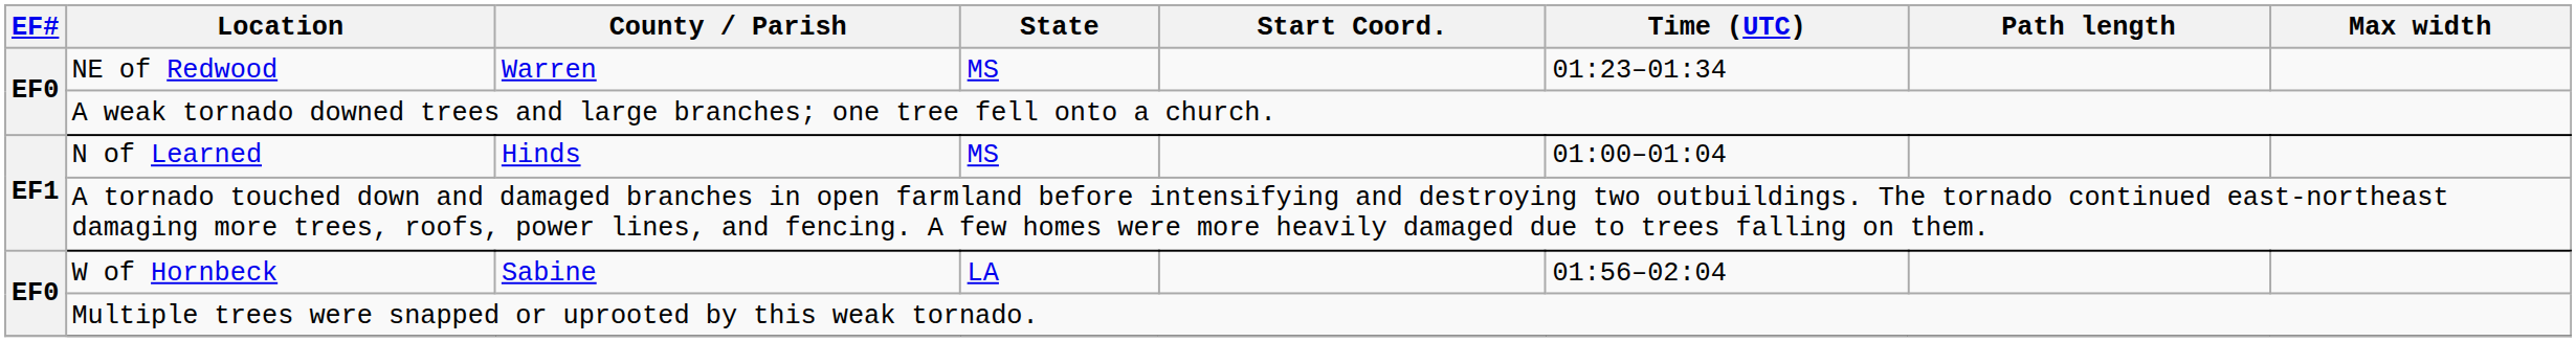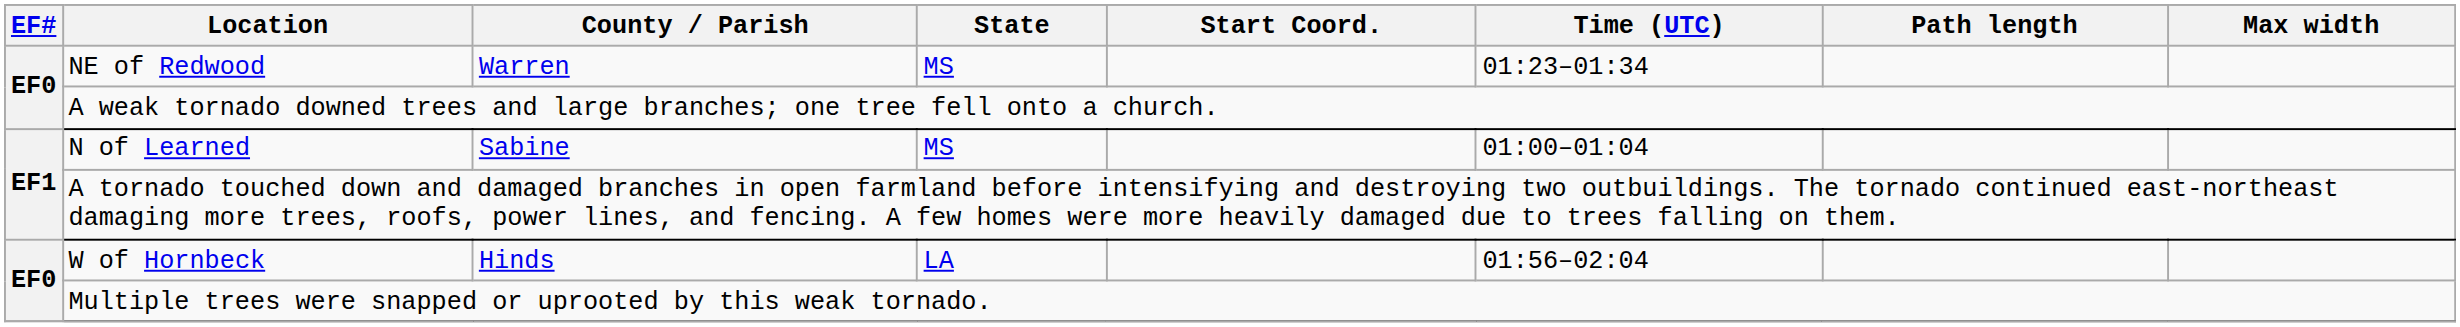N of Learned | County / Parish: Hinds -> Sabine
W of Hornbeck | County / Parish: Sabine -> Hinds
